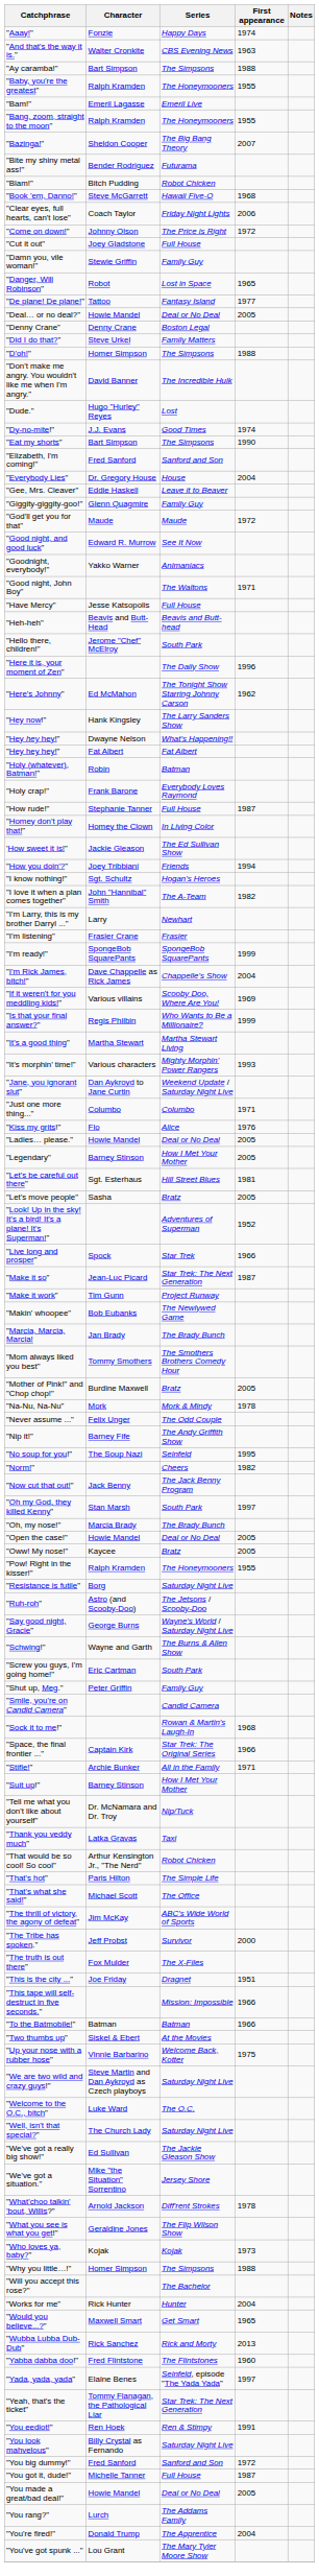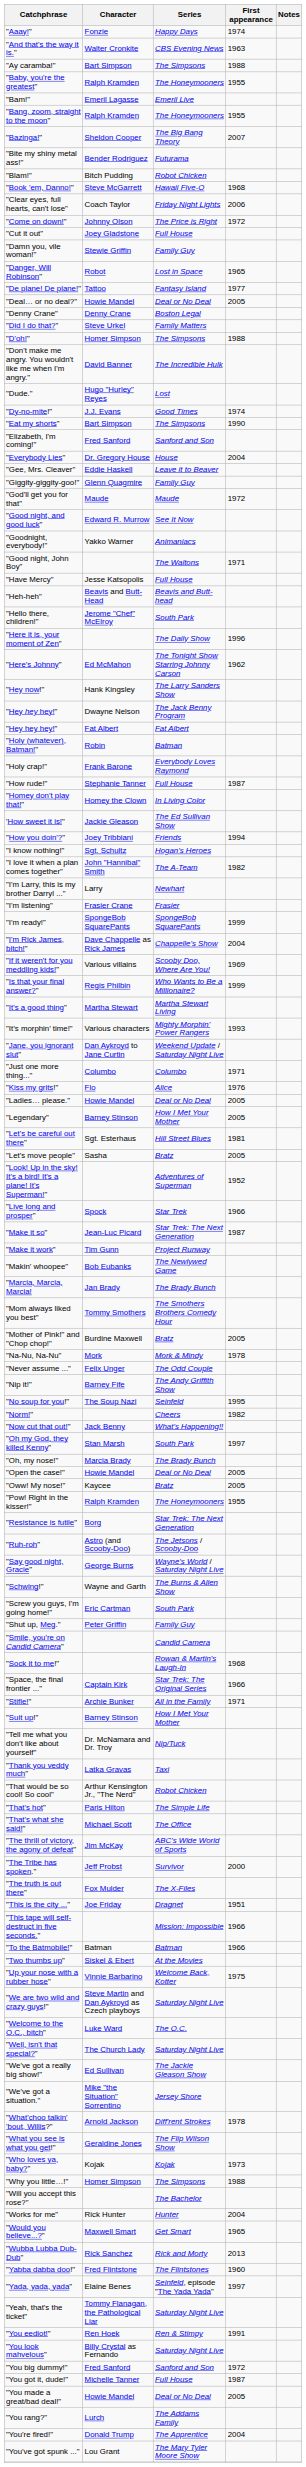"Hey hey hey!" / Dwayne Nelson | Series: What's Happening!! -> The Jack Benny Program
"Now cut that out!" | Series: The Jack Benny Program -> What's Happening!!
"Resistance is futile" | Series: Saturday Night Live -> Star Trek: The Next Generation
"Yeah, that's the ticket" | Series: Star Trek: The Next Generation -> Saturday Night Live
